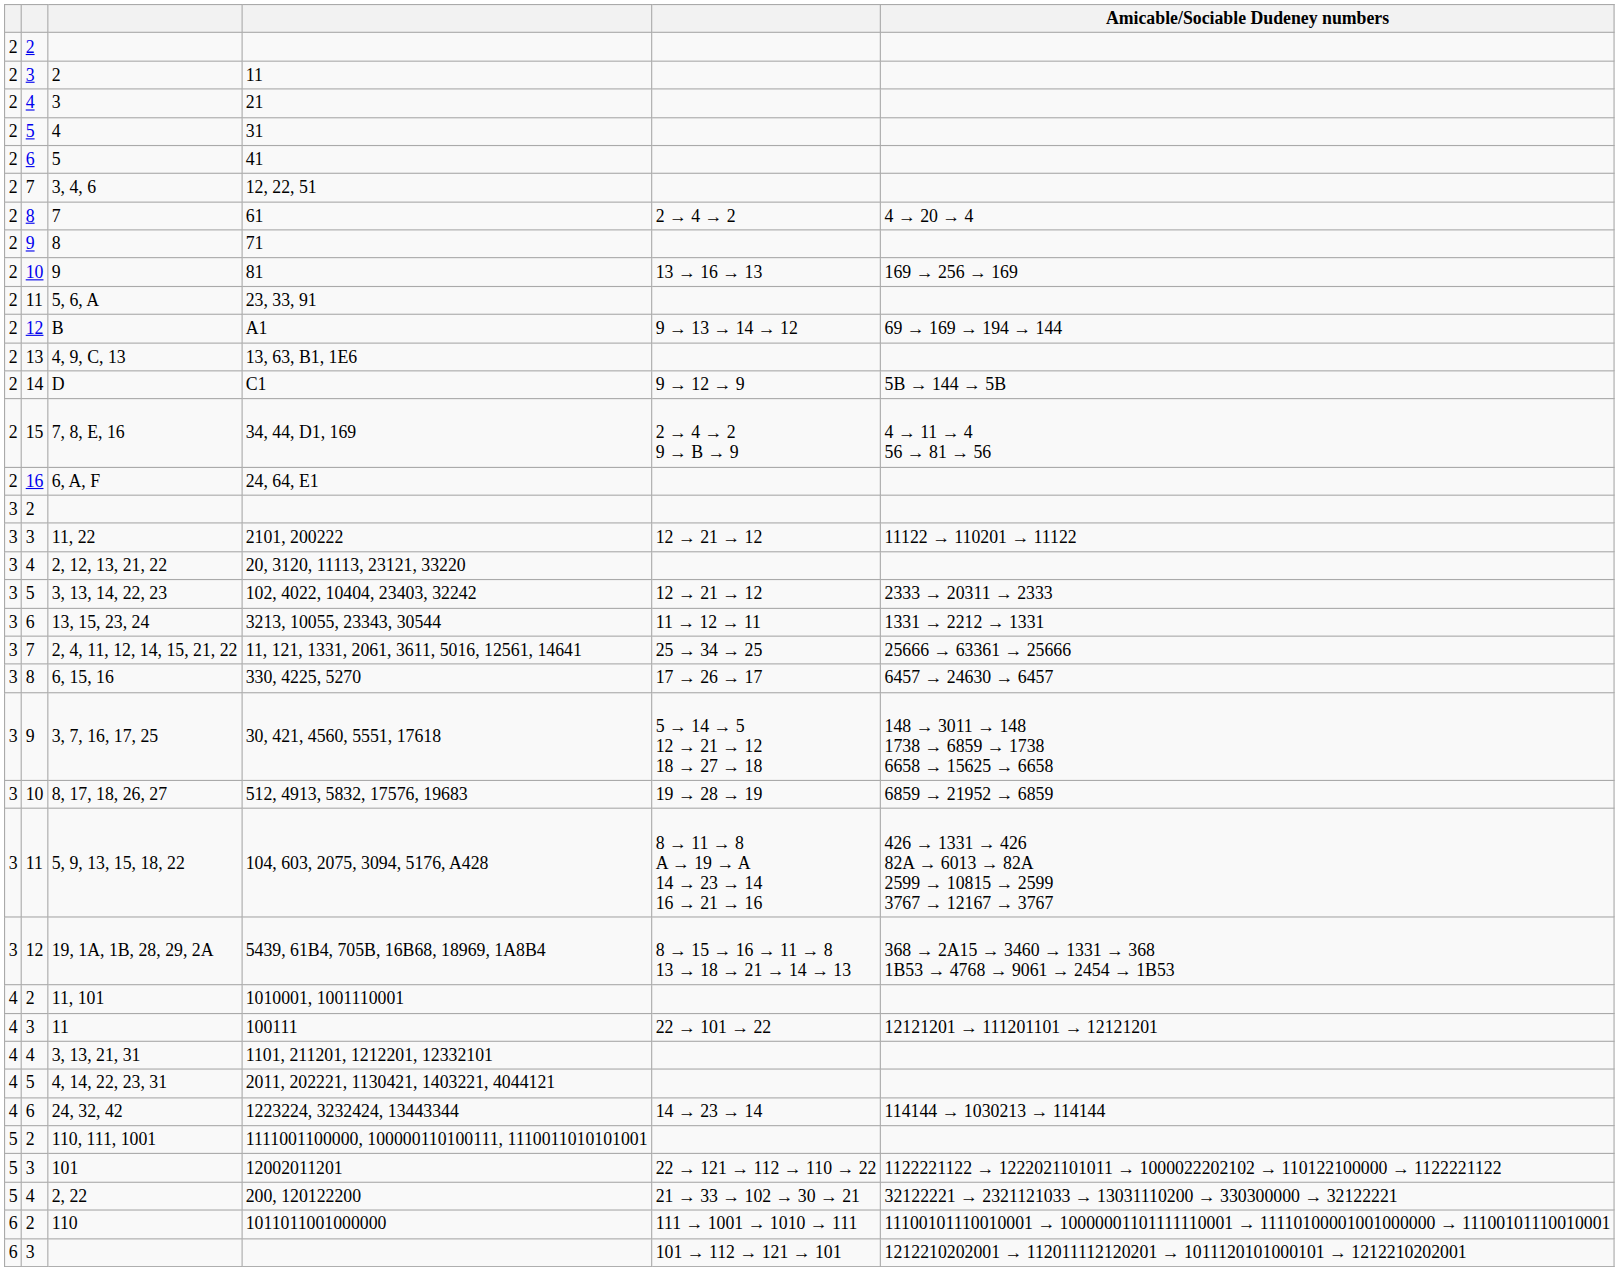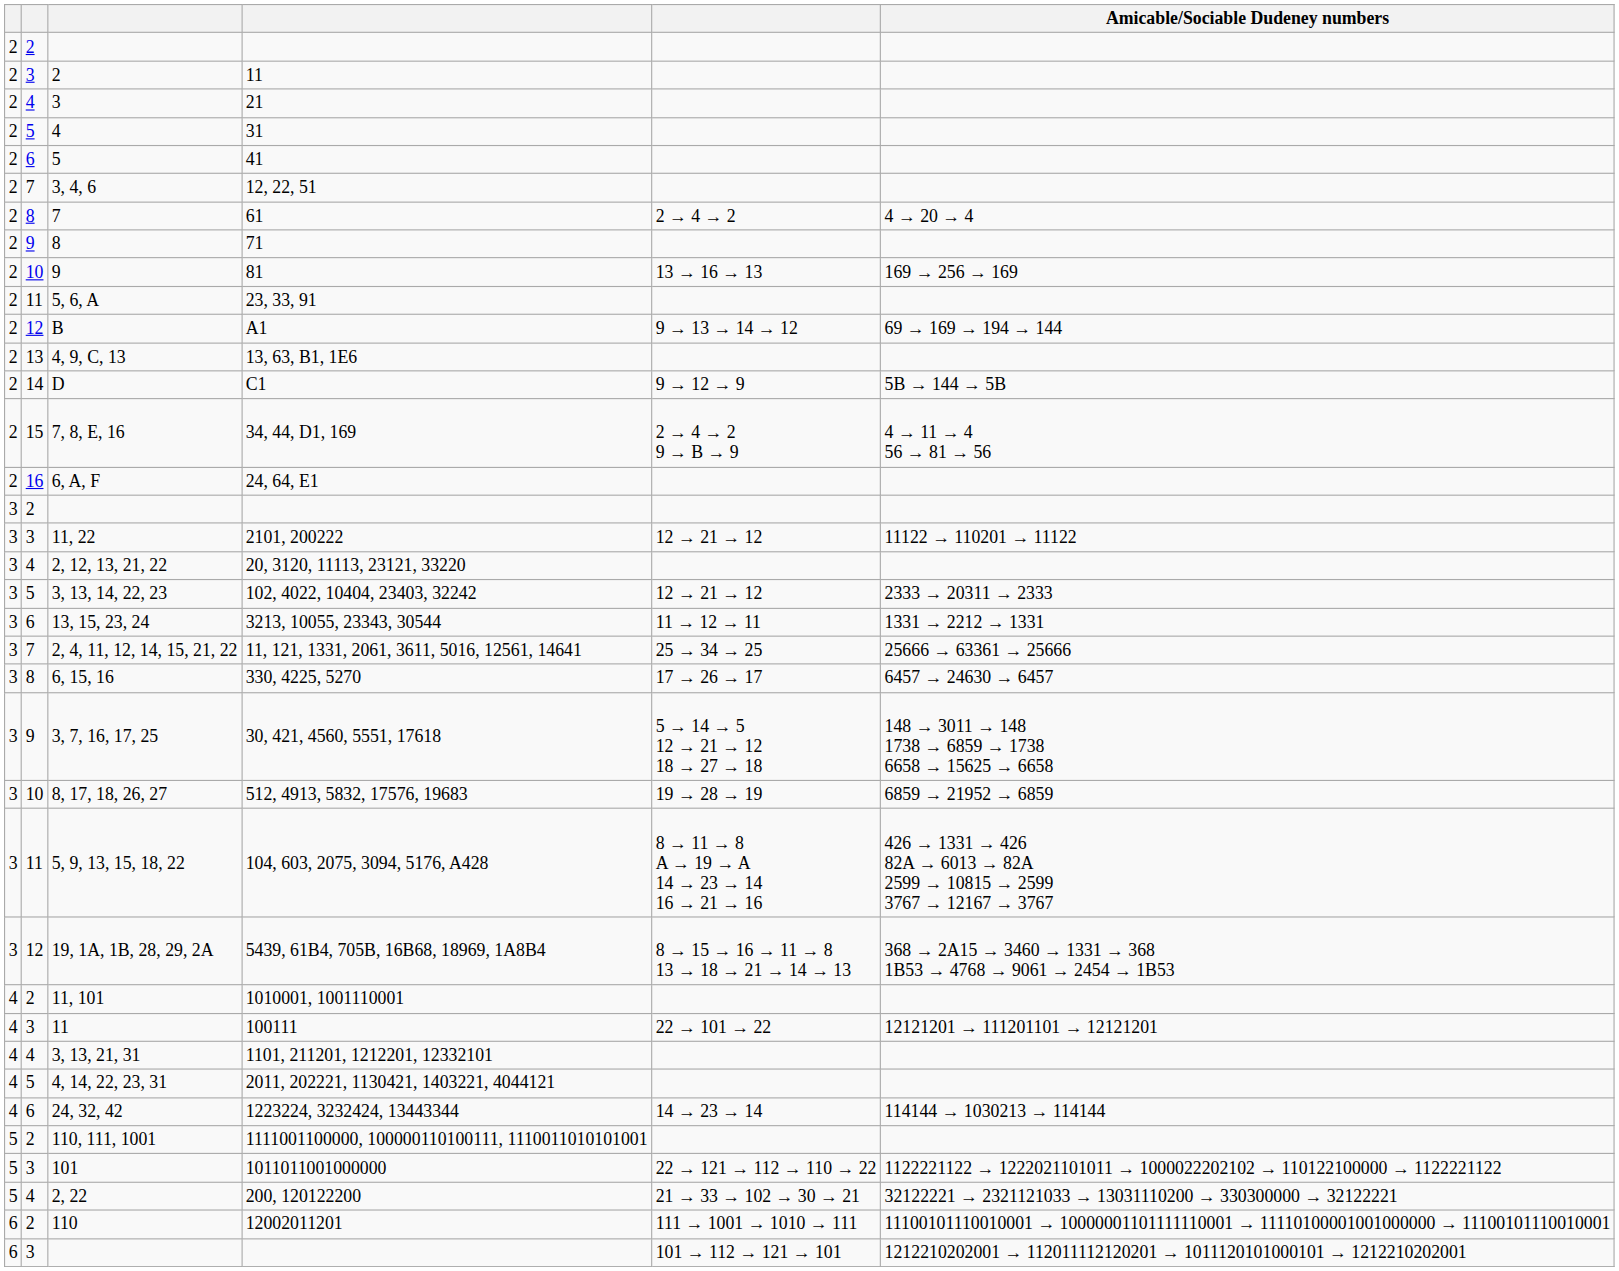101 | column 4: 12002011201 -> 1011011001000000
110 | column 4: 1011011001000000 -> 12002011201
